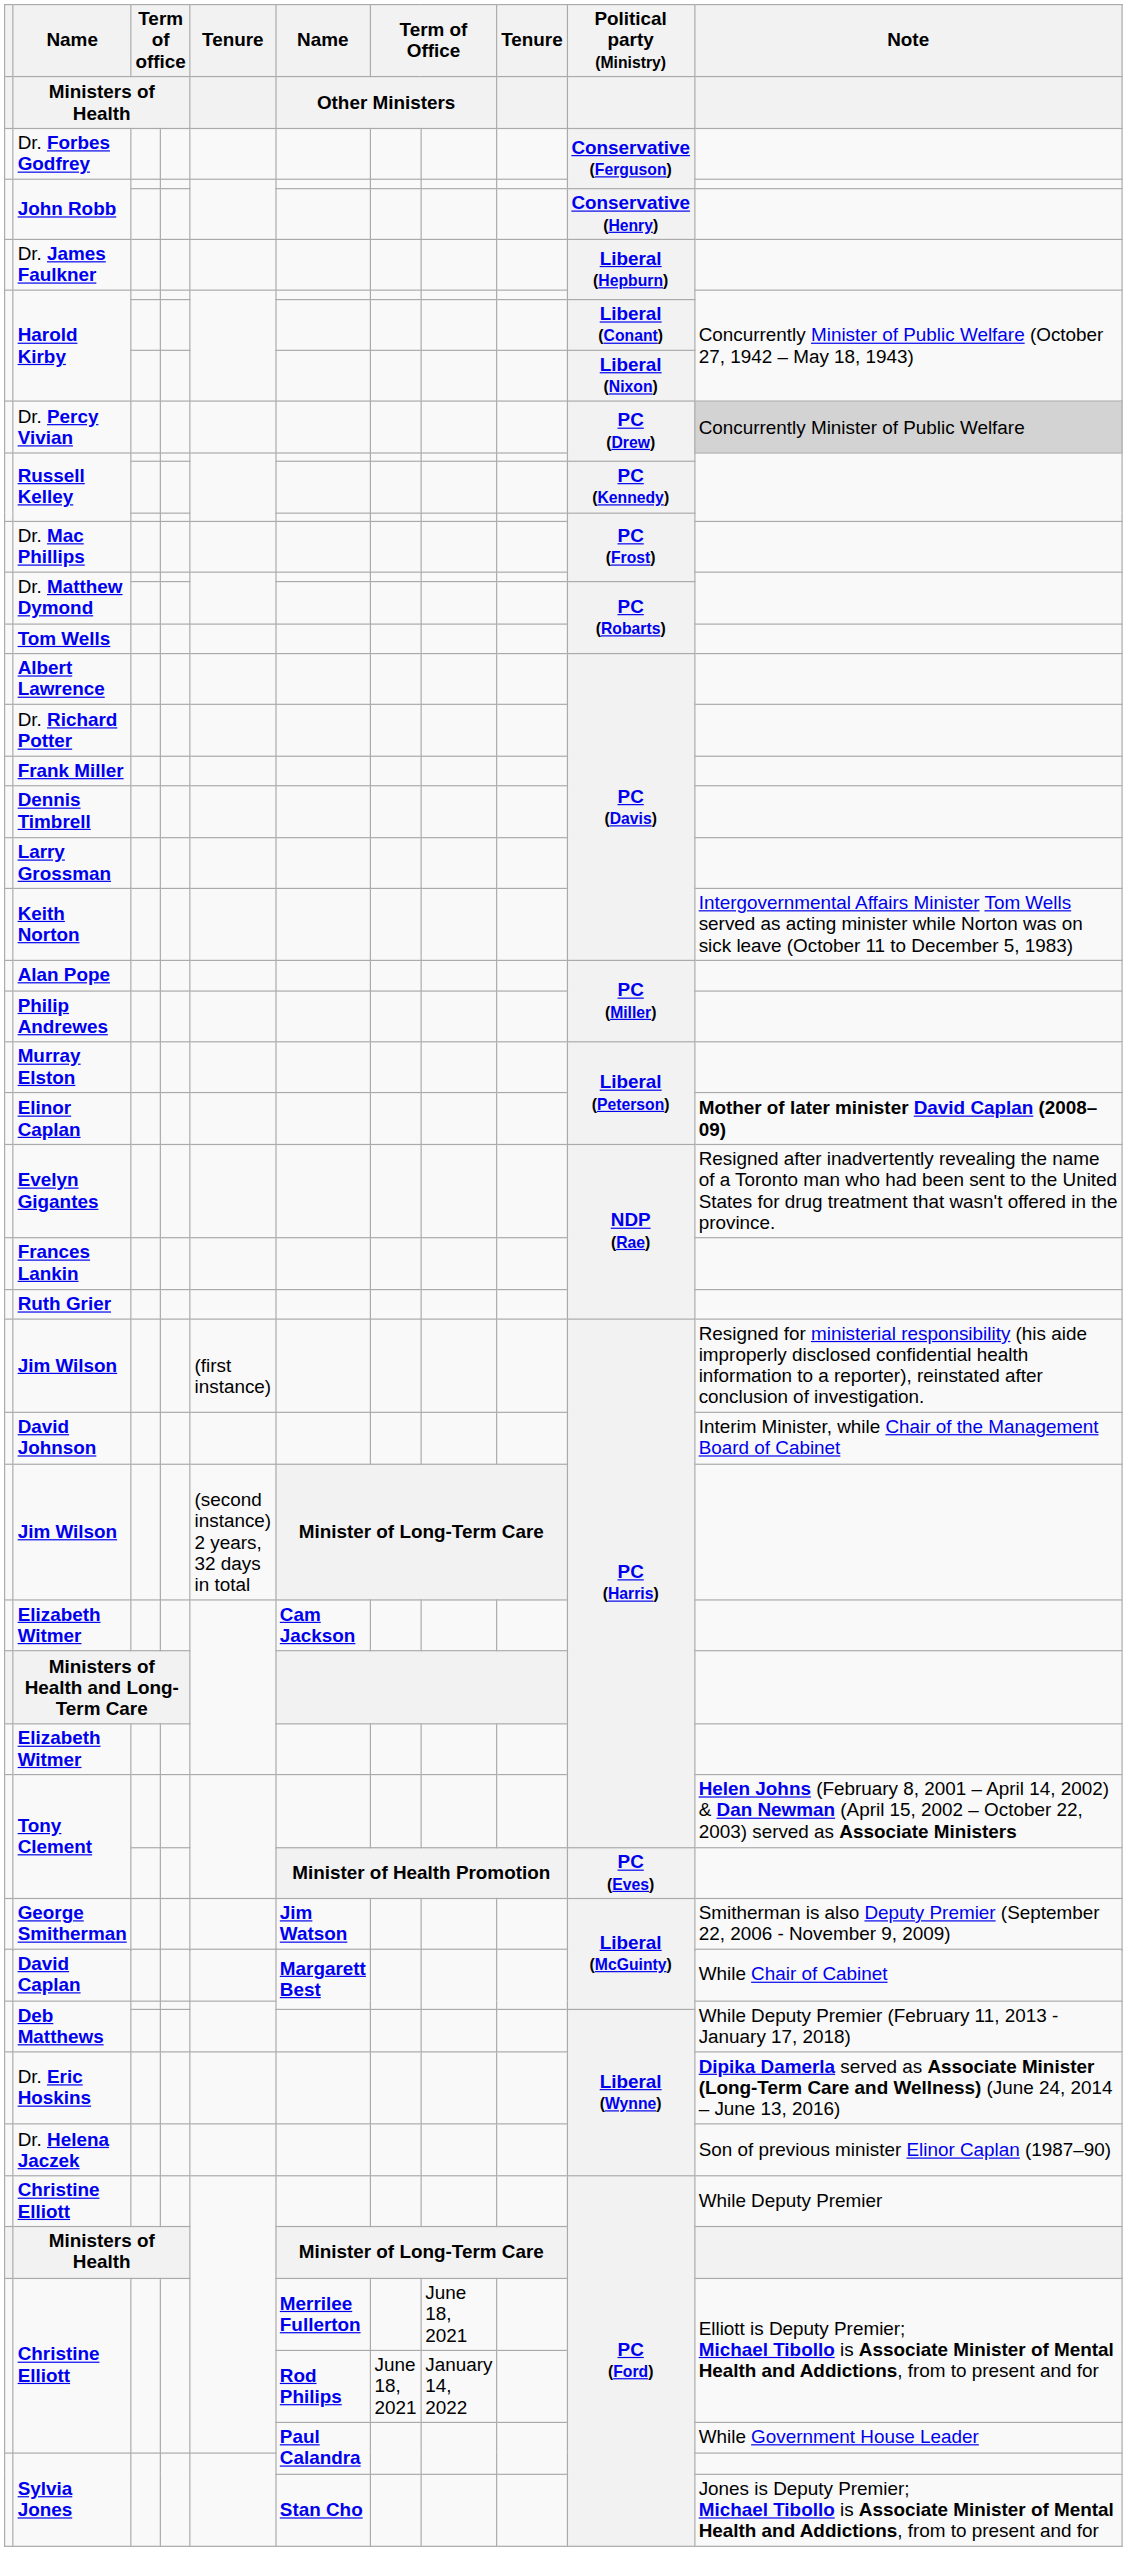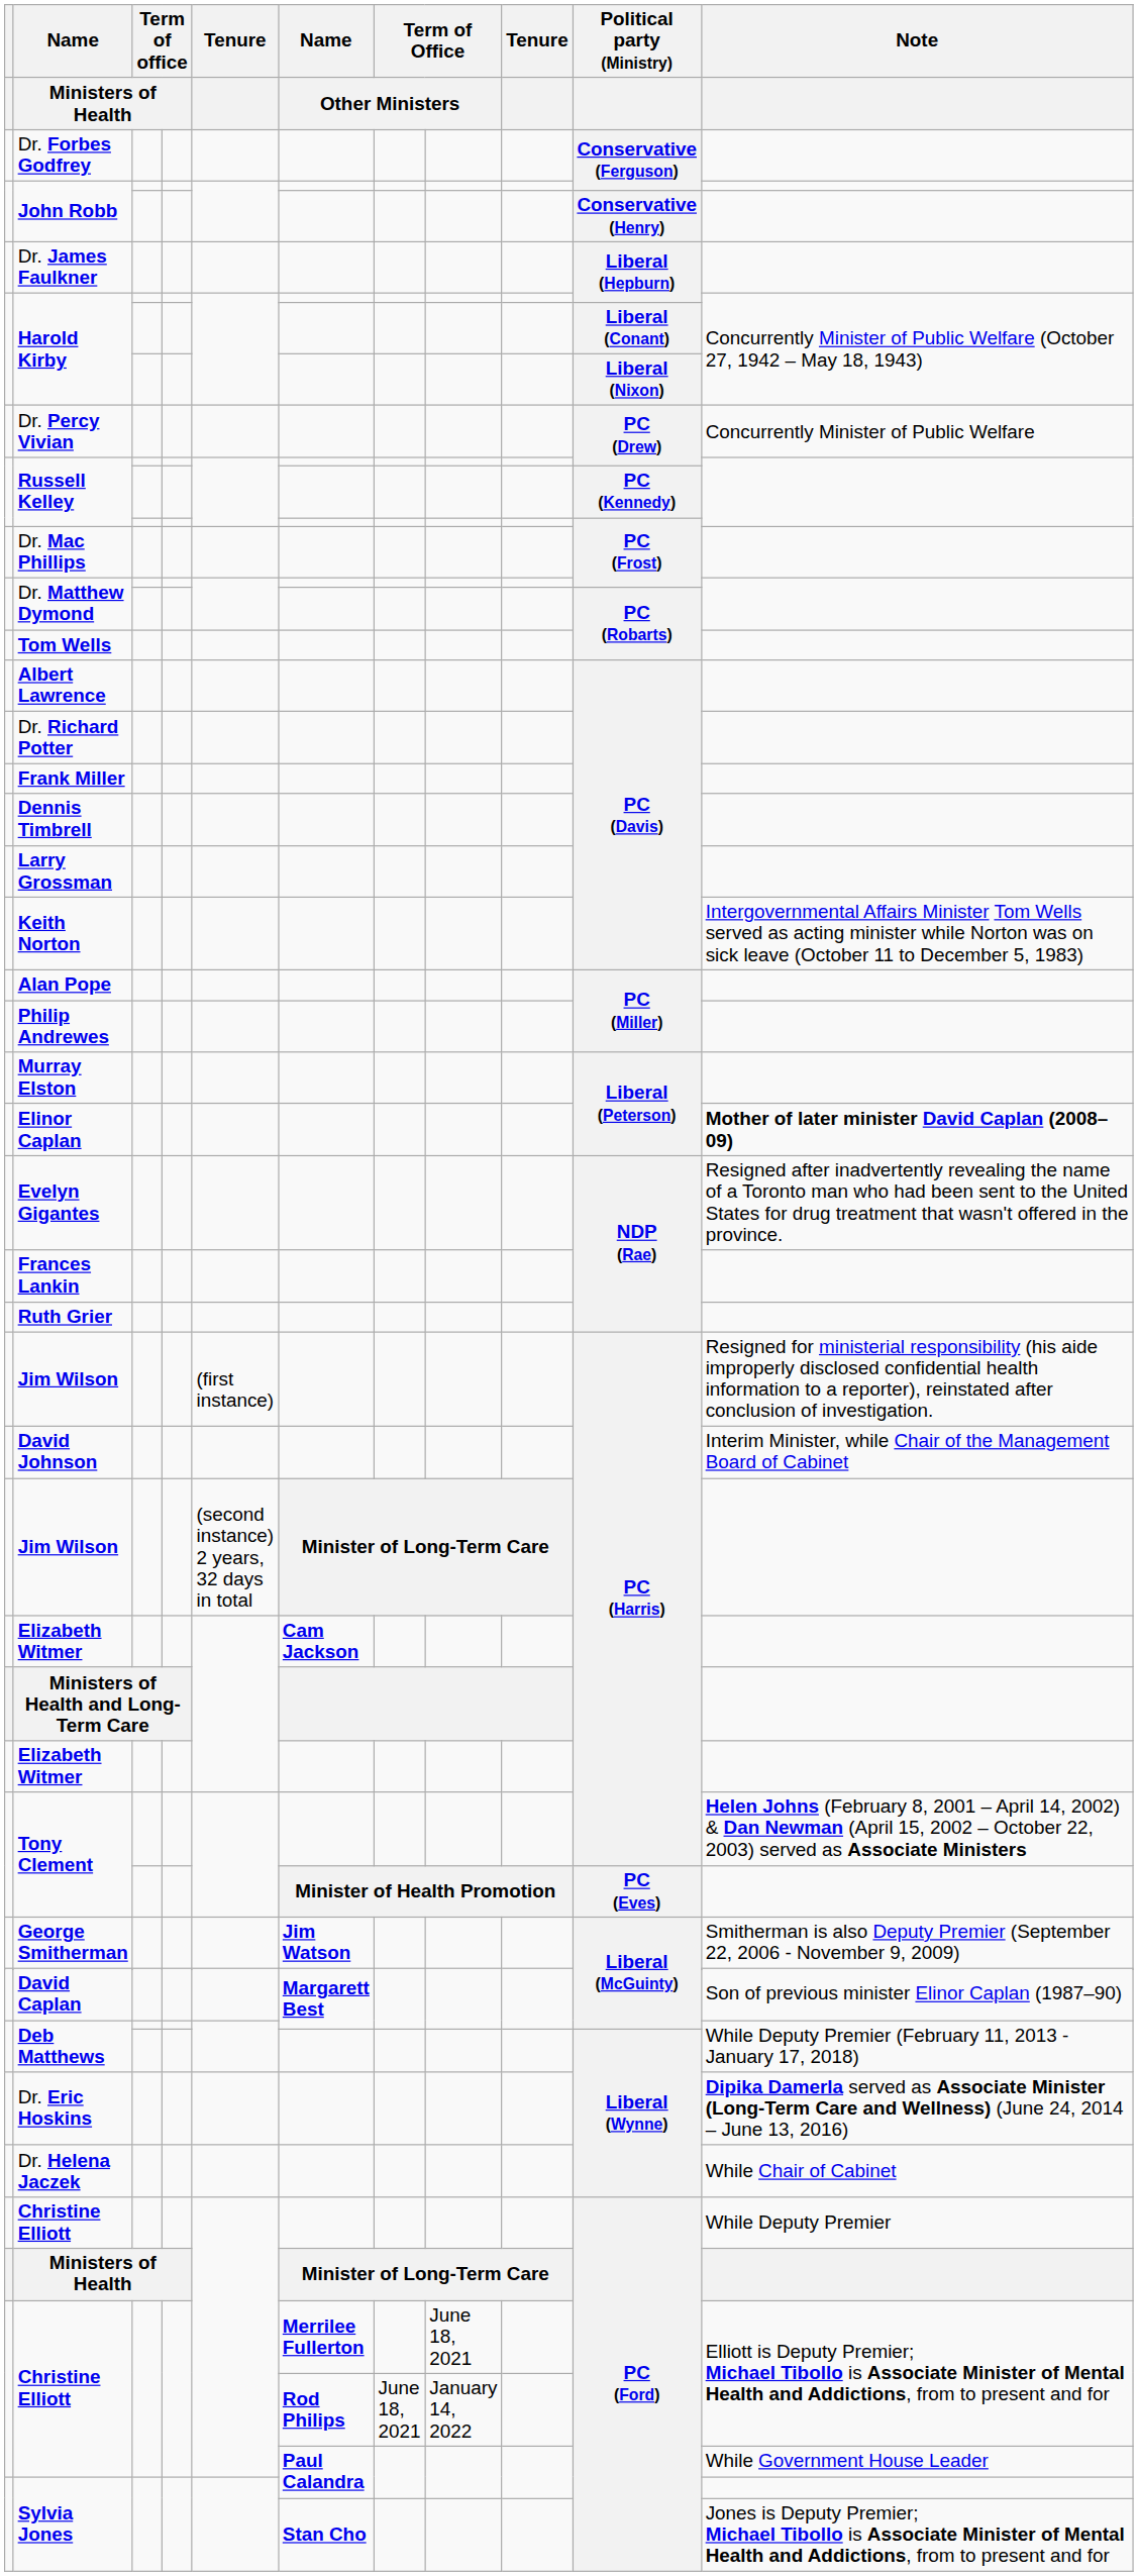Dr. Percy Vivian | Note: lightgrey background -> no background
David Caplan | Note: While Chair of Cabinet -> Son of previous minister Elinor Caplan (1987–90)
Dr. Helena Jaczek | Note: Son of previous minister Elinor Caplan (1987–90) -> While Chair of Cabinet
